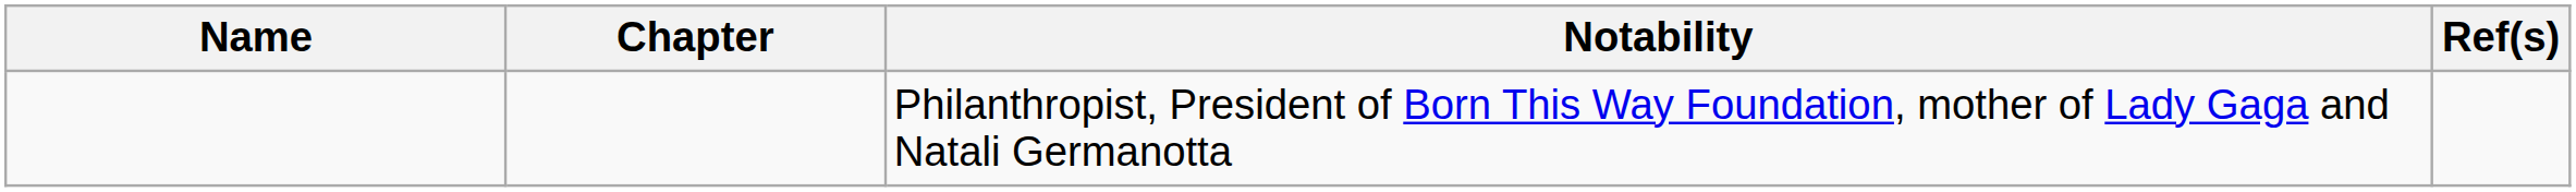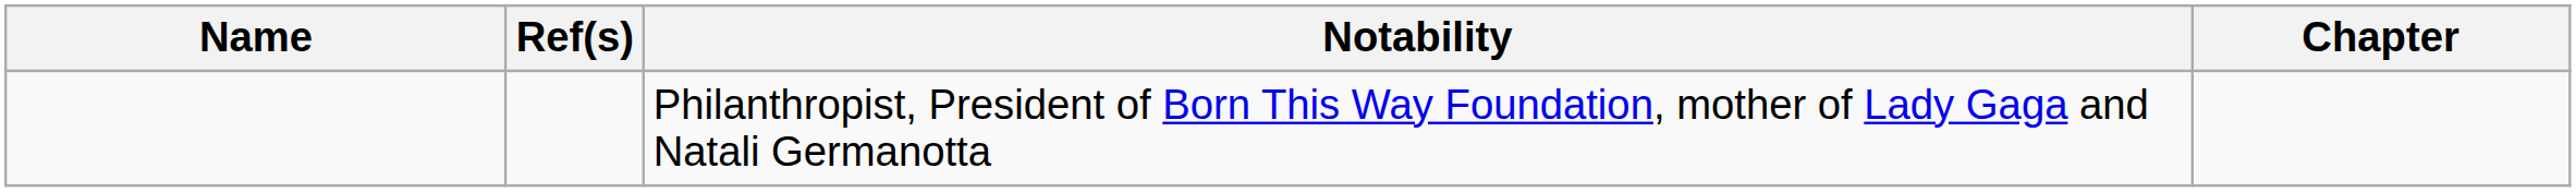columns swapped: Chapter <-> Ref(s)
